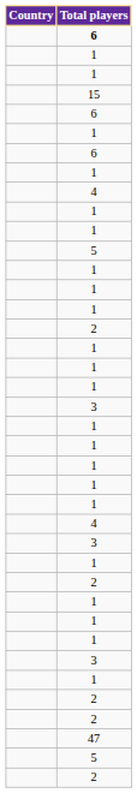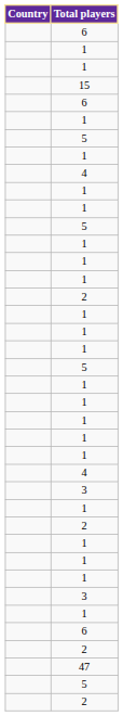row 2 | Total players: bold -> normal
row 8 | Total players: 6 -> 5
row 21 | Total players: 3 -> 5
row 36 | Total players: 2 -> 6
